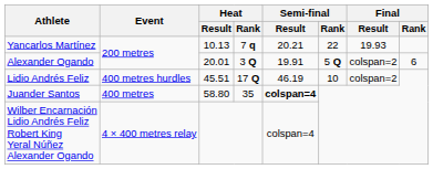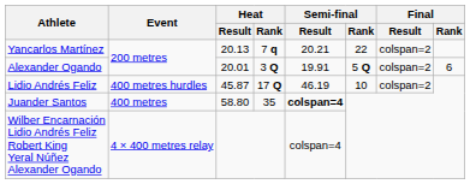Yancarlos Martínez | Heat / Result: 10.13 -> 20.13
Yancarlos Martínez | Final / Result: 19.93 -> colspan=2
Lidio Andrés Feliz | Heat / Result: 45.51 -> 45.87
